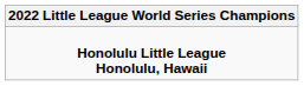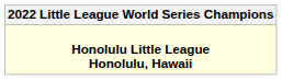row 2 | column 1: no background -> lightyellow background
